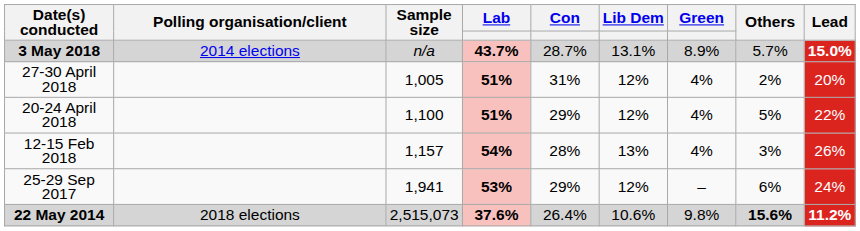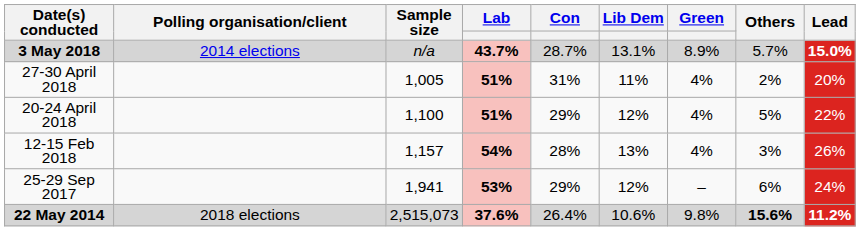27-30 April 2018 | Lib Dem: 12% -> 11%
